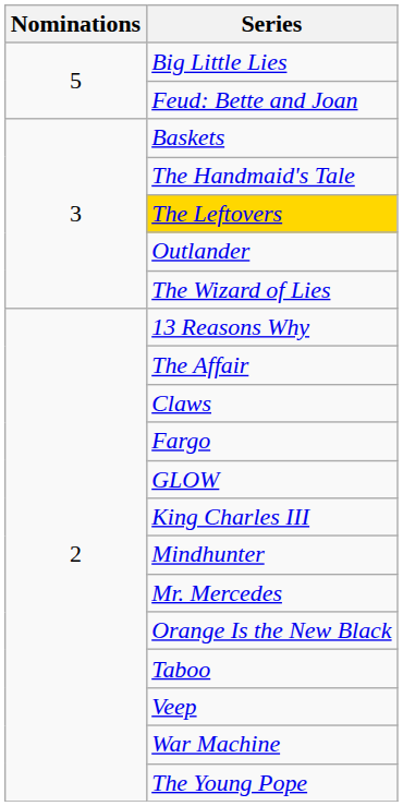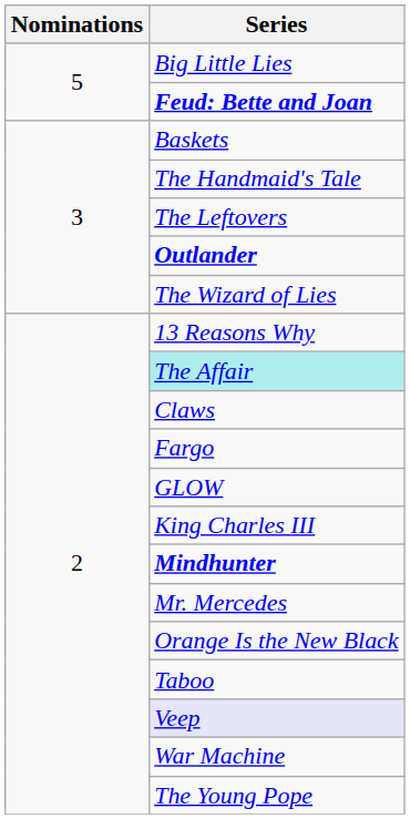Feud: Bette and Joan | Series: normal -> bold
The Leftovers | Series: gold background -> no background
Outlander | Series: normal -> bold
The Affair | Series: no background -> paleturquoise background
Mindhunter | Series: normal -> bold
Veep | Series: no background -> lavender background
